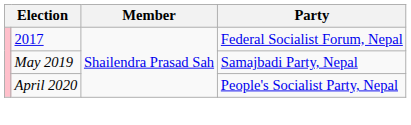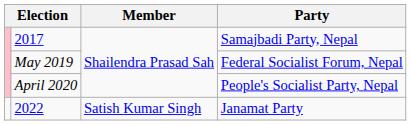2017 | Party: Federal Socialist Forum, Nepal -> Samajbadi Party, Nepal
May 2019 | Party: Samajbadi Party, Nepal -> Federal Socialist Forum, Nepal
+ row: 2022 | Satish Kumar Singh | Janamat Party
